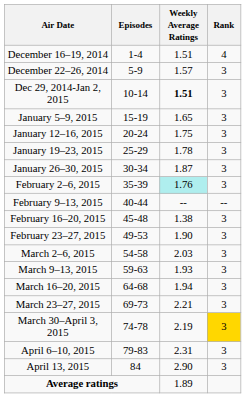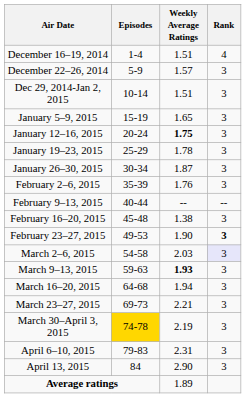Dec 29, 2014-Jan 2, 2015 | Weekly Average Ratings: bold -> normal
January 12–16, 2015 | Weekly Average Ratings: normal -> bold
February 2–6, 2015 | Weekly Average Ratings: paleturquoise background -> no background
February 23–27, 2015 | Rank: normal -> bold
March 2–6, 2015 | Rank: no background -> lavender background
March 9–13, 2015 | Weekly Average Ratings: normal -> bold
March 30–April 3, 2015 | Episodes: no background -> gold background
March 30–April 3, 2015 | Rank: gold background -> no background
